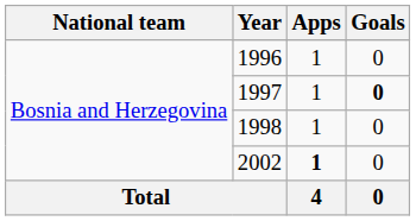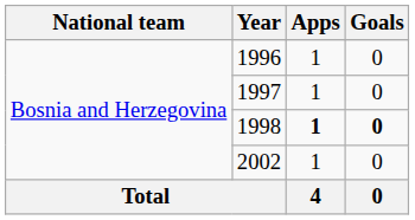1997 | Goals: bold -> normal
1998 | Apps: normal -> bold
1998 | Goals: normal -> bold
2002 | Apps: bold -> normal
